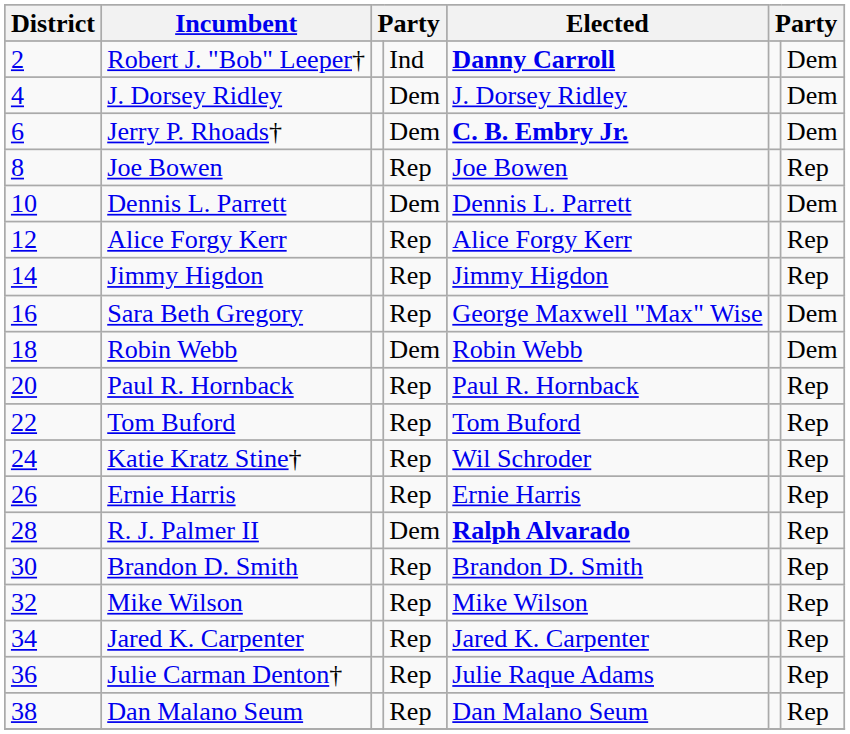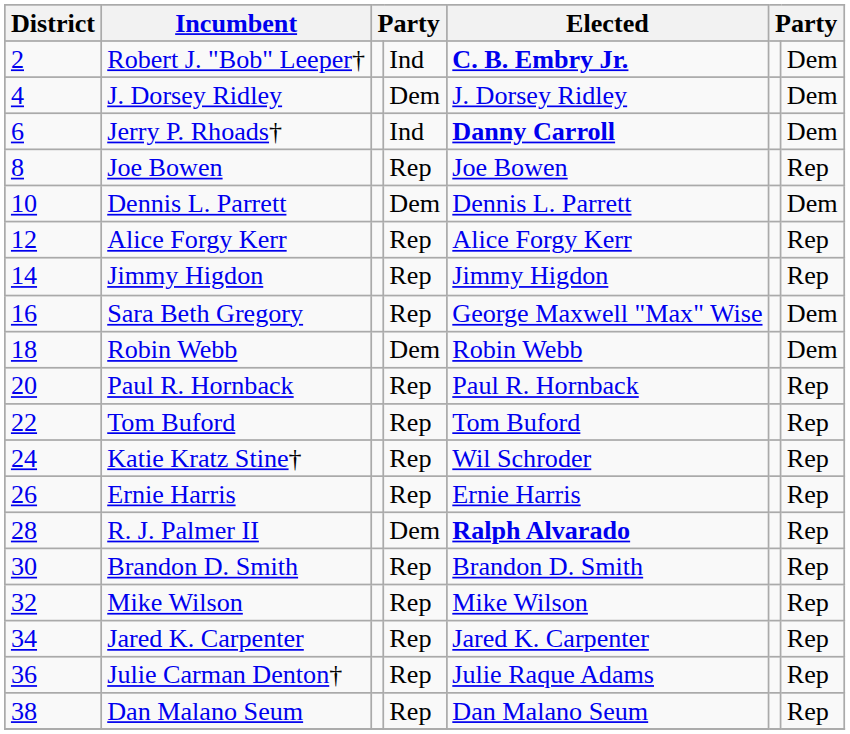Robert J. "Bob" Leeper† | Elected: Danny Carroll -> C. B. Embry Jr.
Jerry P. Rhoads† | column 4: Dem -> Ind
Jerry P. Rhoads† | Elected: C. B. Embry Jr. -> Danny Carroll
